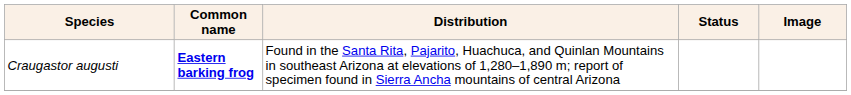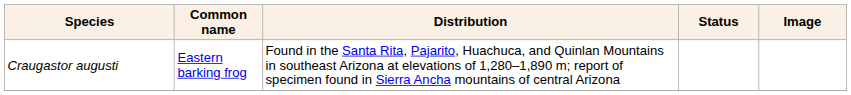Craugastor augusti | Common name: bold -> normal
